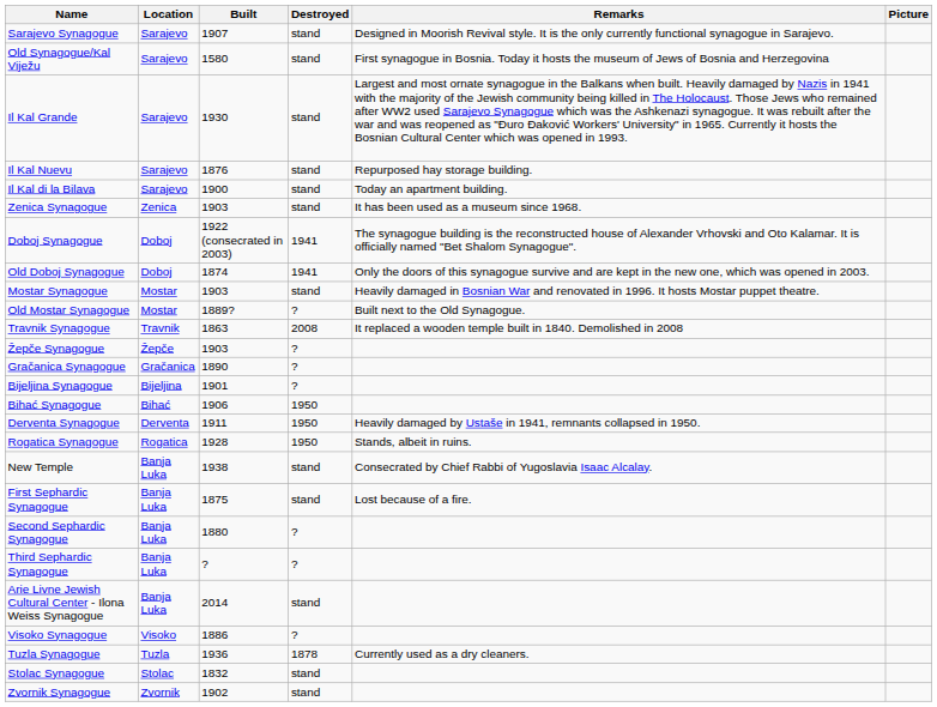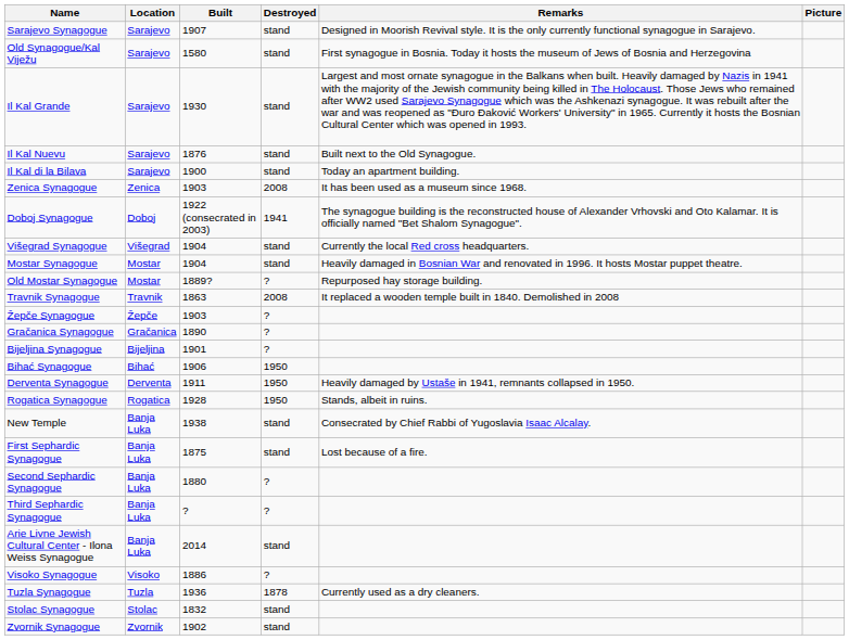Il Kal Nuevu | Remarks: Repurposed hay storage building. -> Built next to the Old Synagogue.
Zenica Synagogue | Destroyed: stand -> 2008
- row: Old Doboj Synagogue | Doboj | 1874 | 1941 | Only the doors of this synagogue survive and are kept in the new one, which was opened in 2003.
+ row: Višegrad Synagogue | Višegrad | 1904 | stand | Currently the local Red cross headquarters.
Mostar Synagogue | Built: 1903 -> 1904
Old Mostar Synagogue | Remarks: Built next to the Old Synagogue. -> Repurposed hay storage building.
